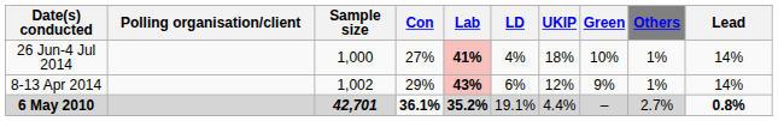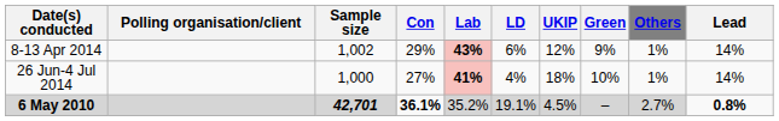rows swapped: 26 Jun-4 Jul 2014 <-> 8-13 Apr 2014
6 May 2010 | Lab: bold -> normal
6 May 2010 | UKIP: 4.4% -> 4.5%
